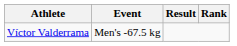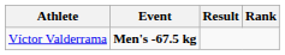Víctor Valderrama | Event: normal -> bold
